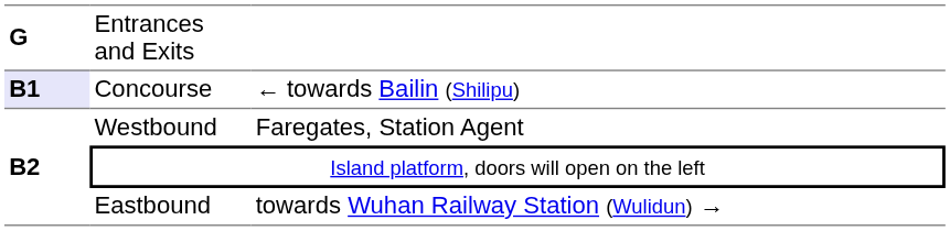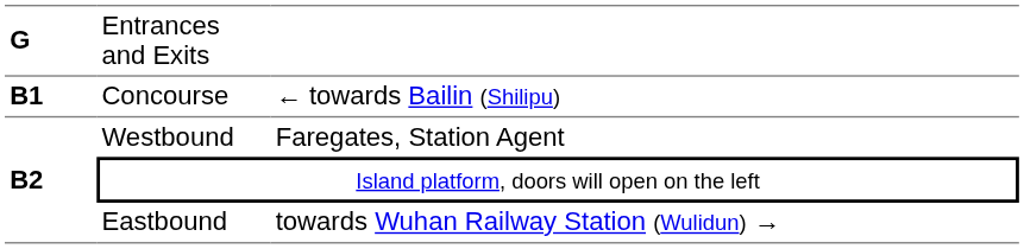Concourse | column 1: lavender background -> no background
